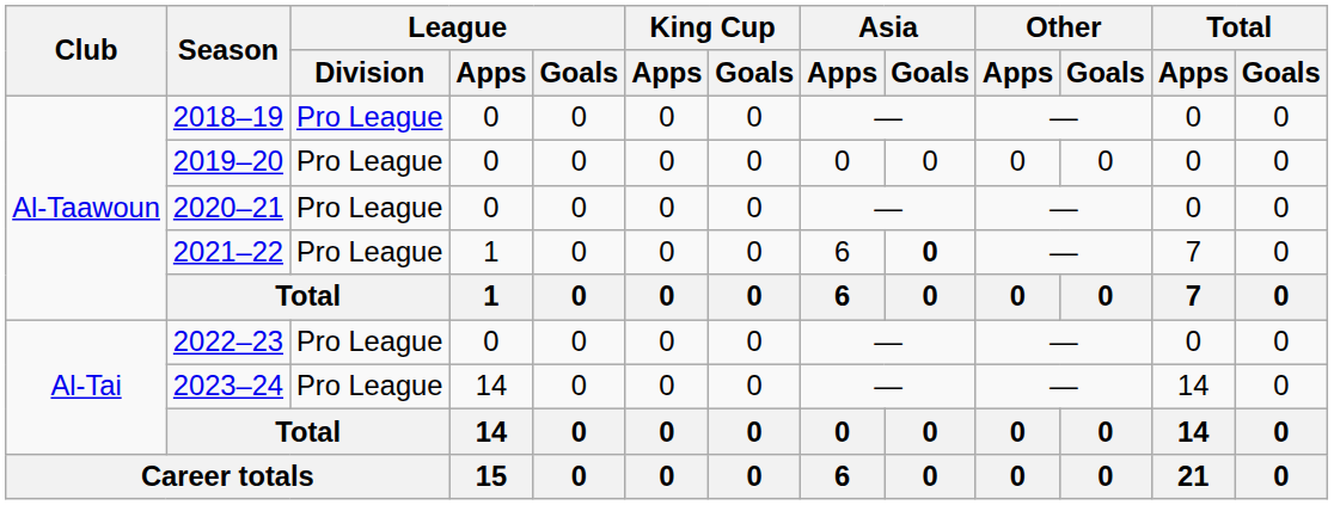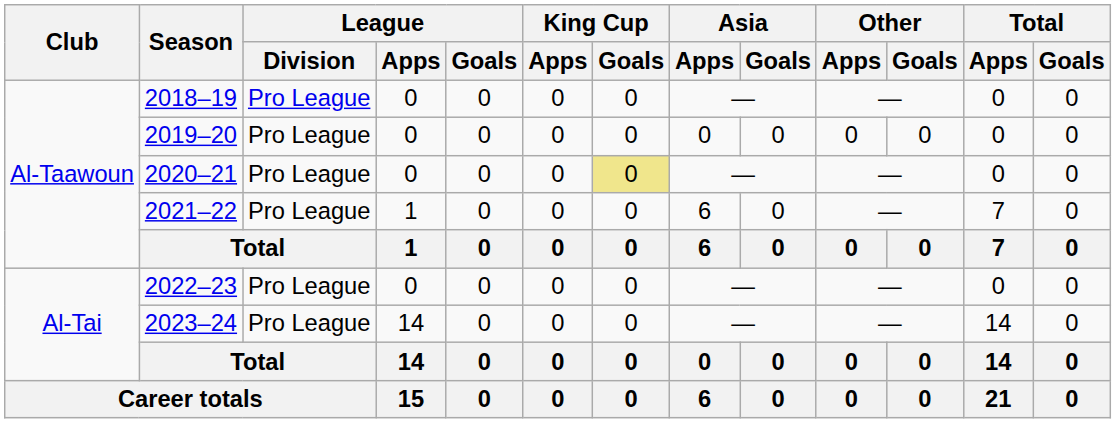2020–21 | King Cup / Goals: no background -> khaki background
2021–22 | Asia / Goals: bold -> normal
